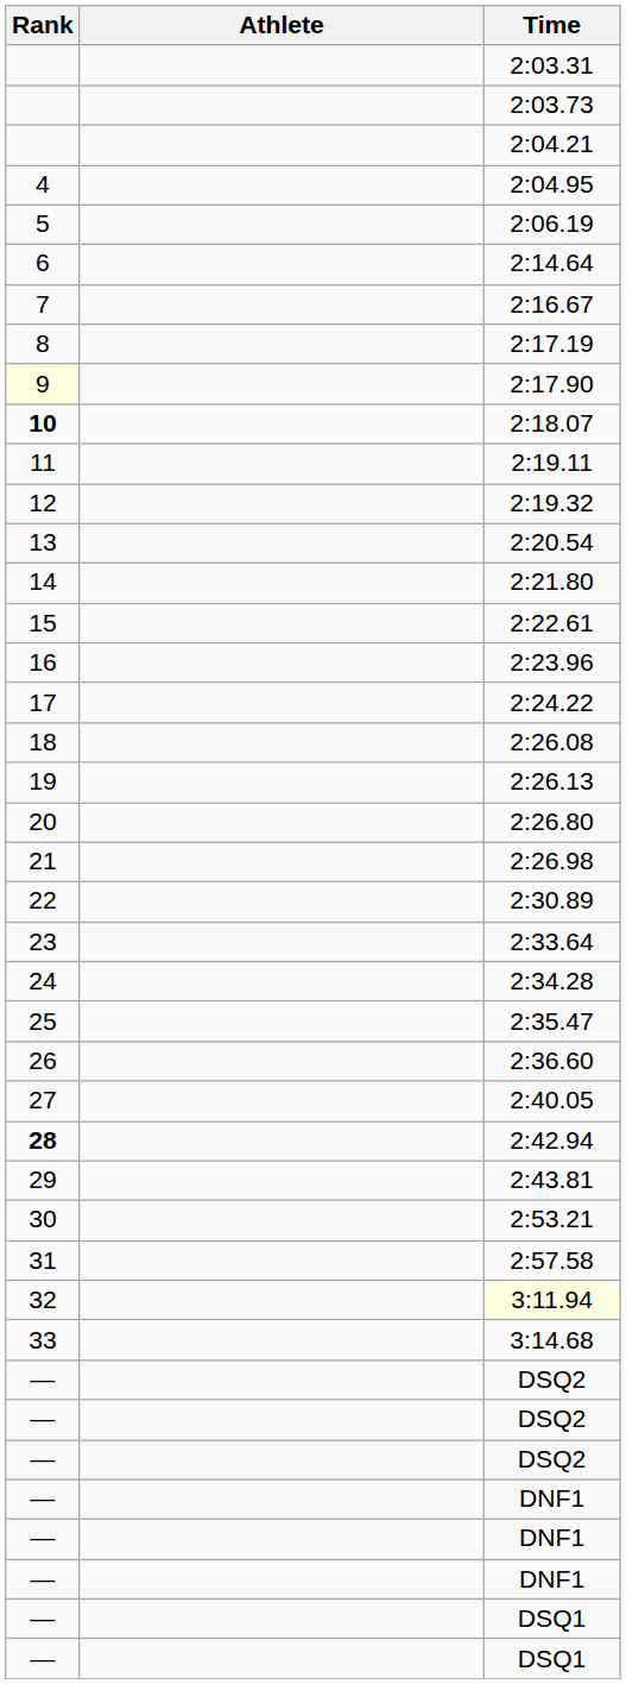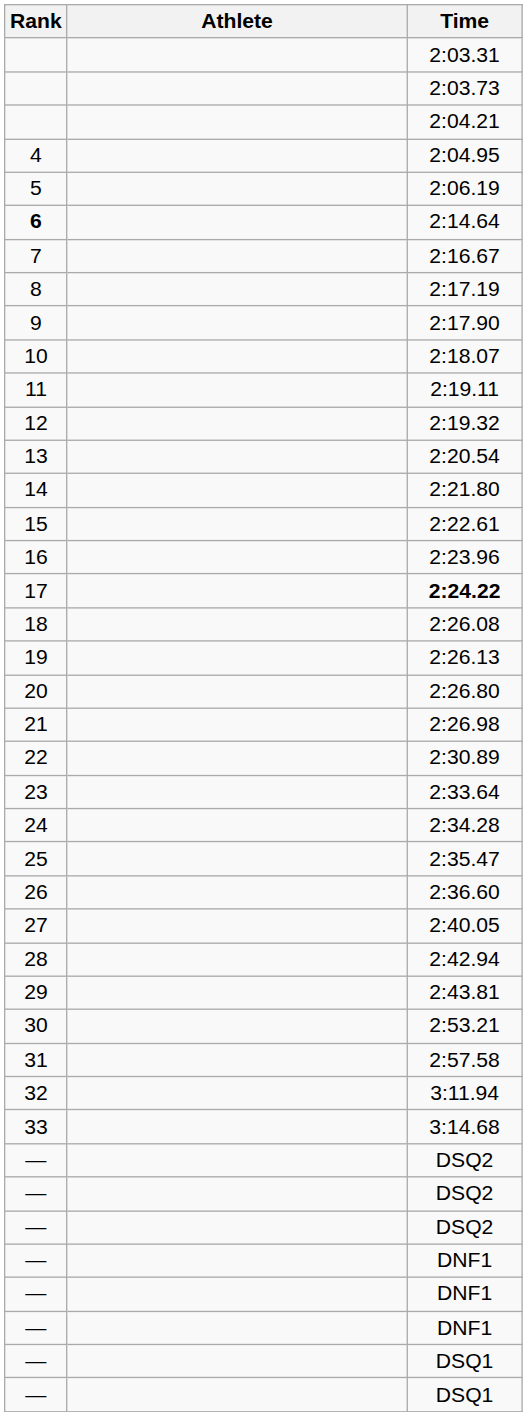2:14.64 | Rank: normal -> bold
2:17.90 | Rank: lightyellow background -> no background
2:18.07 | Rank: bold -> normal
2:24.22 | Time: normal -> bold
2:42.94 | Rank: bold -> normal
3:11.94 | Time: lightyellow background -> no background
